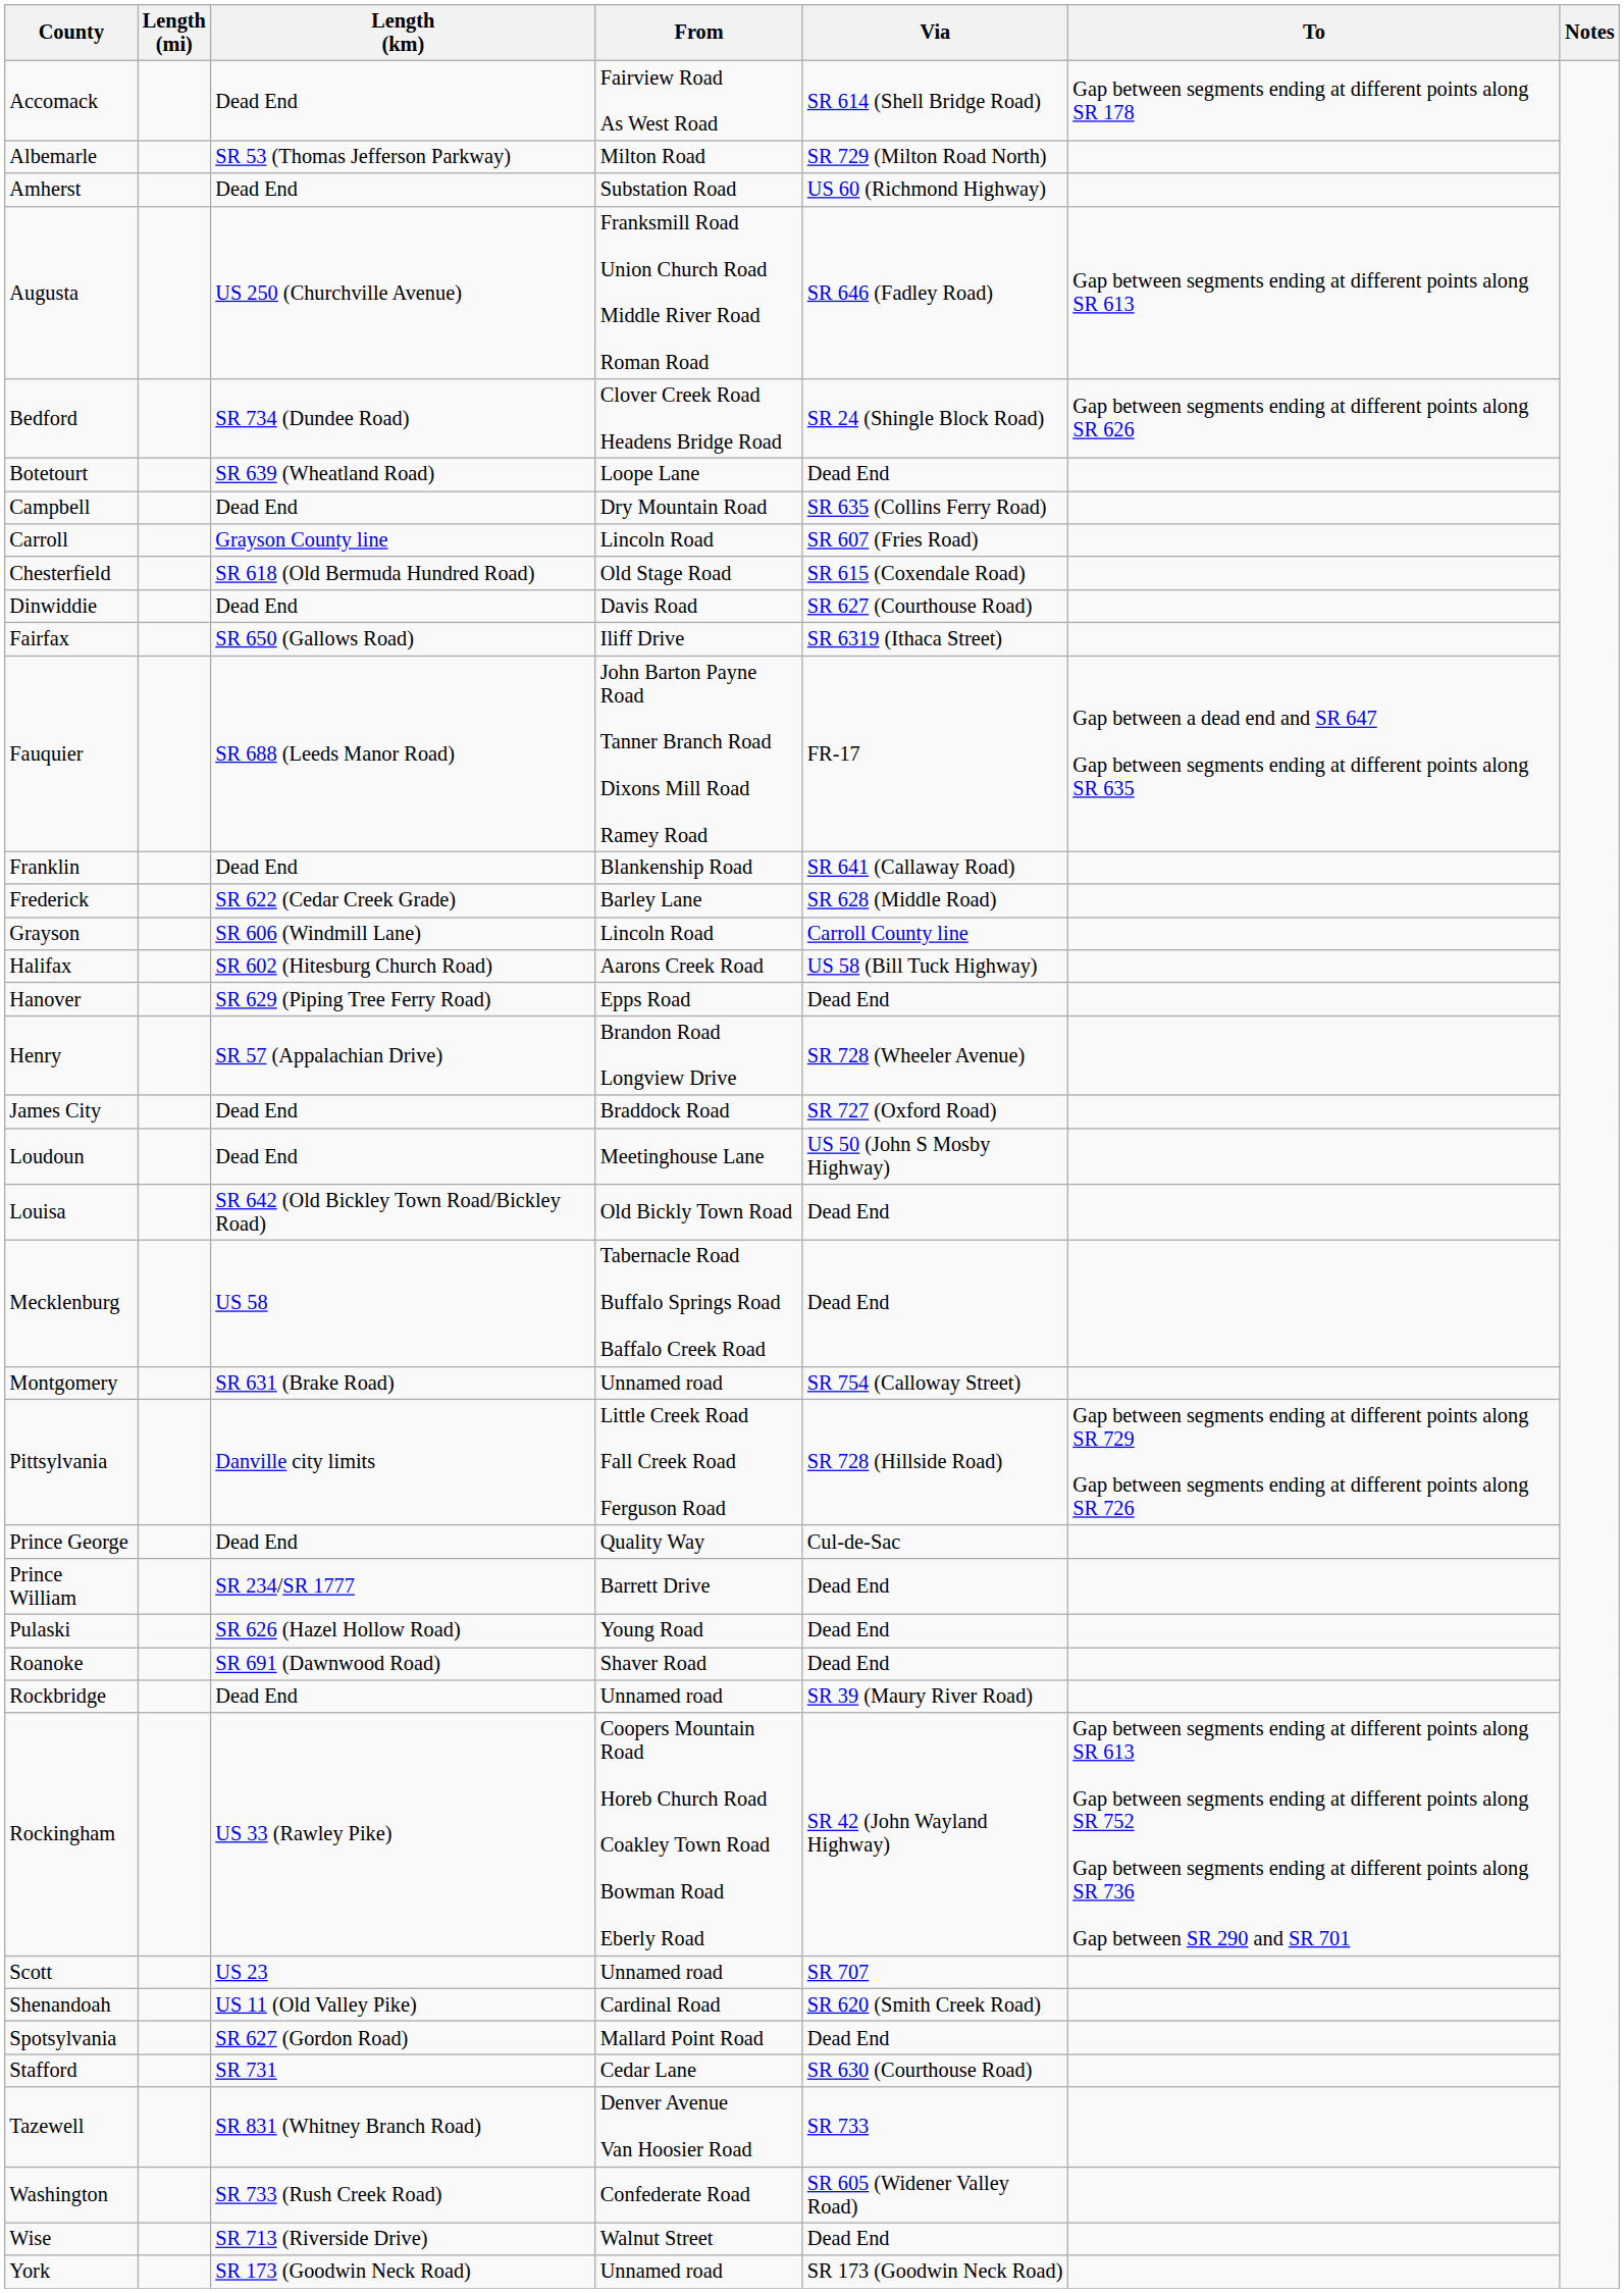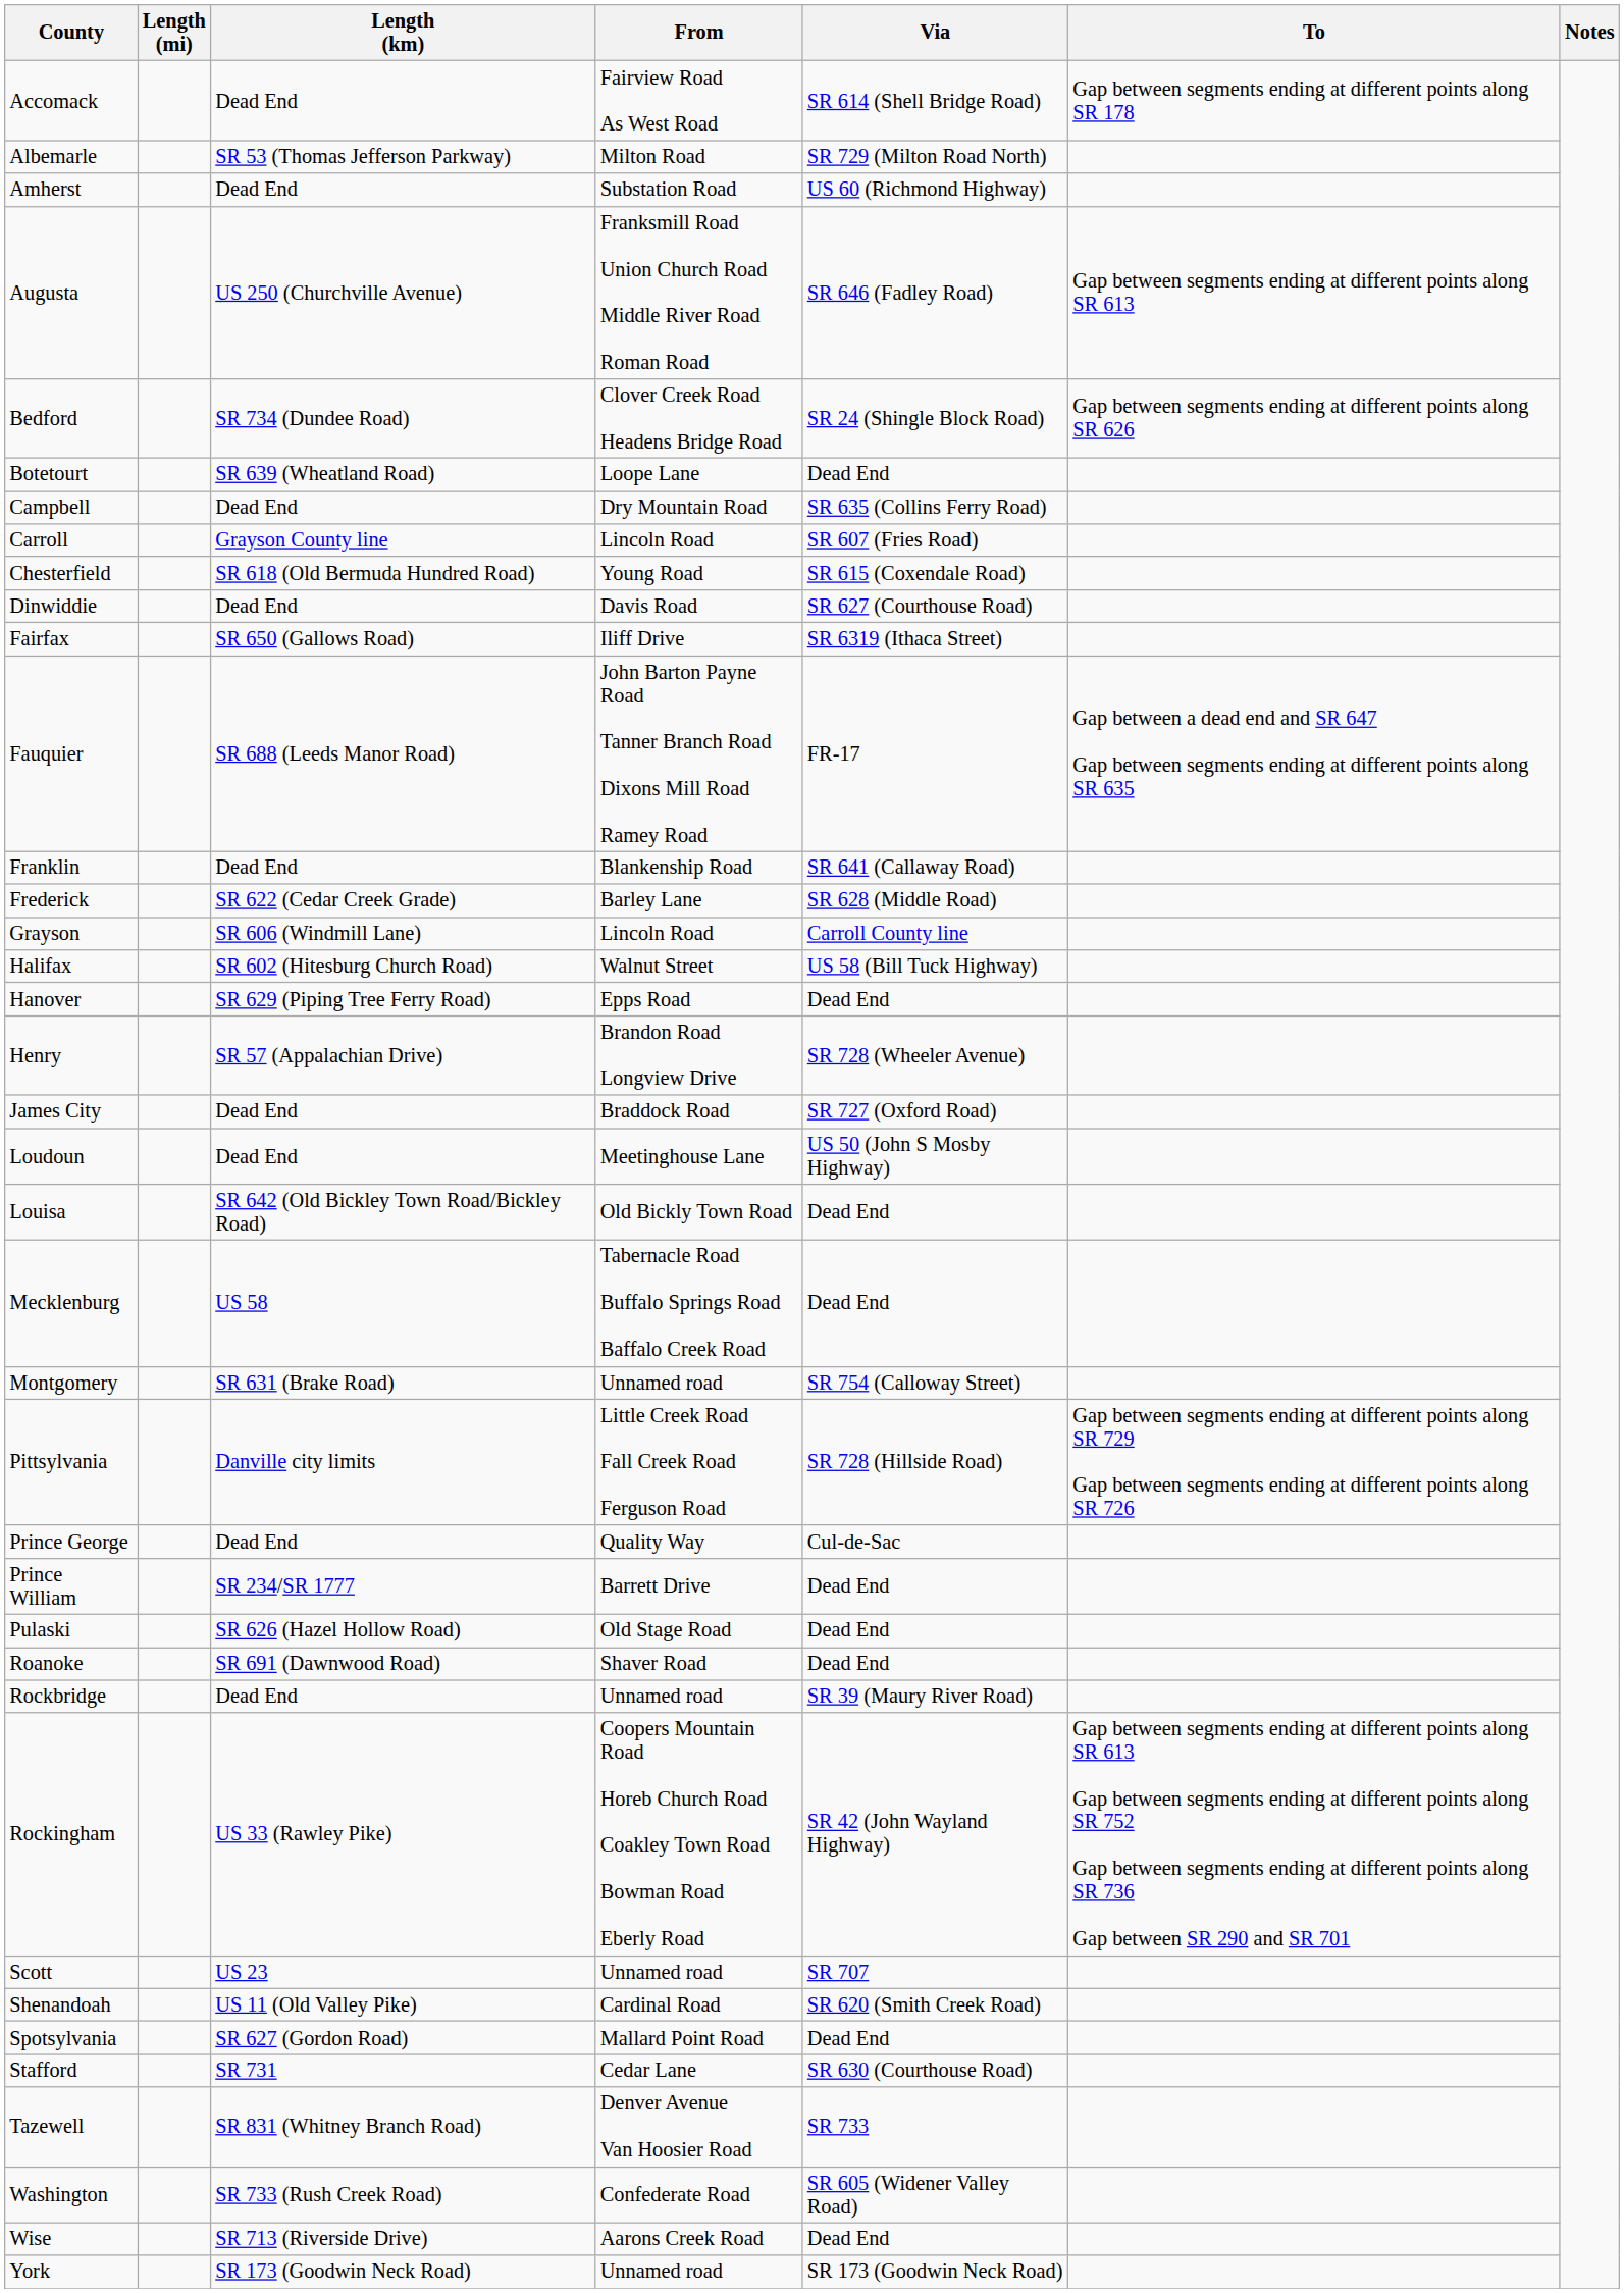Chesterfield | From: Old Stage Road -> Young Road
Halifax | From: Aarons Creek Road -> Walnut Street
Pulaski | From: Young Road -> Old Stage Road
Wise | From: Walnut Street -> Aarons Creek Road
